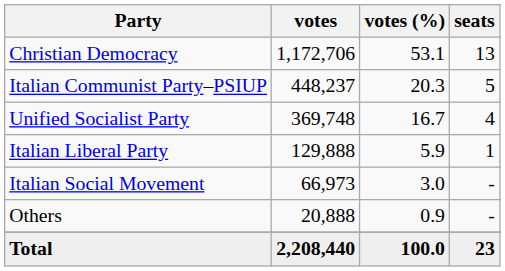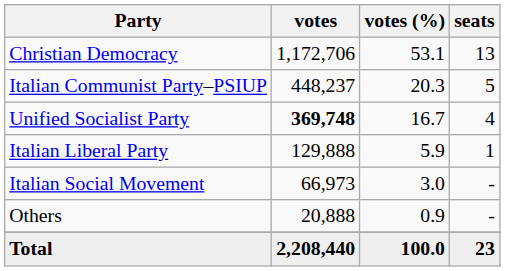Unified Socialist Party | votes: normal -> bold
